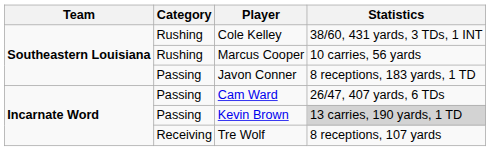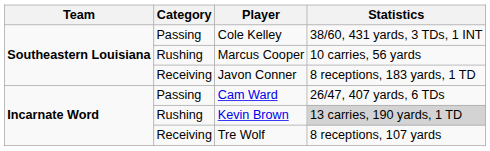Cole Kelley | Category: Rushing -> Passing
Javon Conner | Category: Passing -> Receiving
Kevin Brown | Category: Passing -> Rushing
